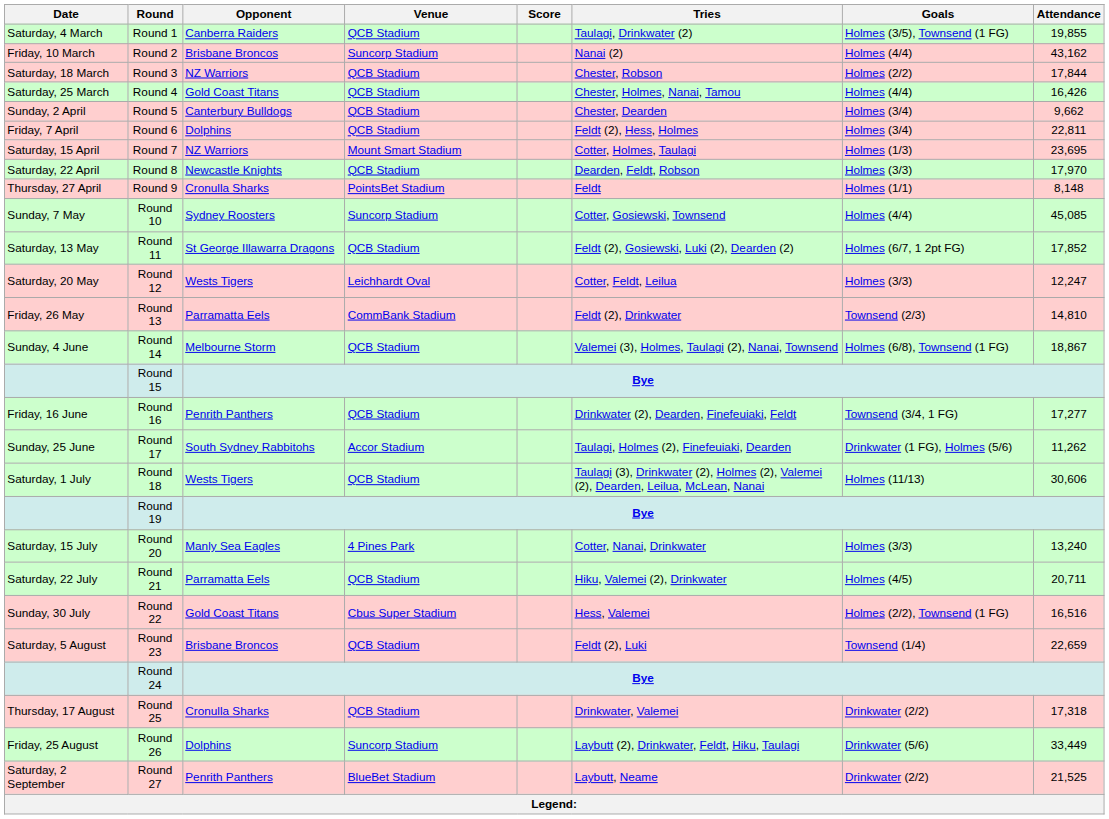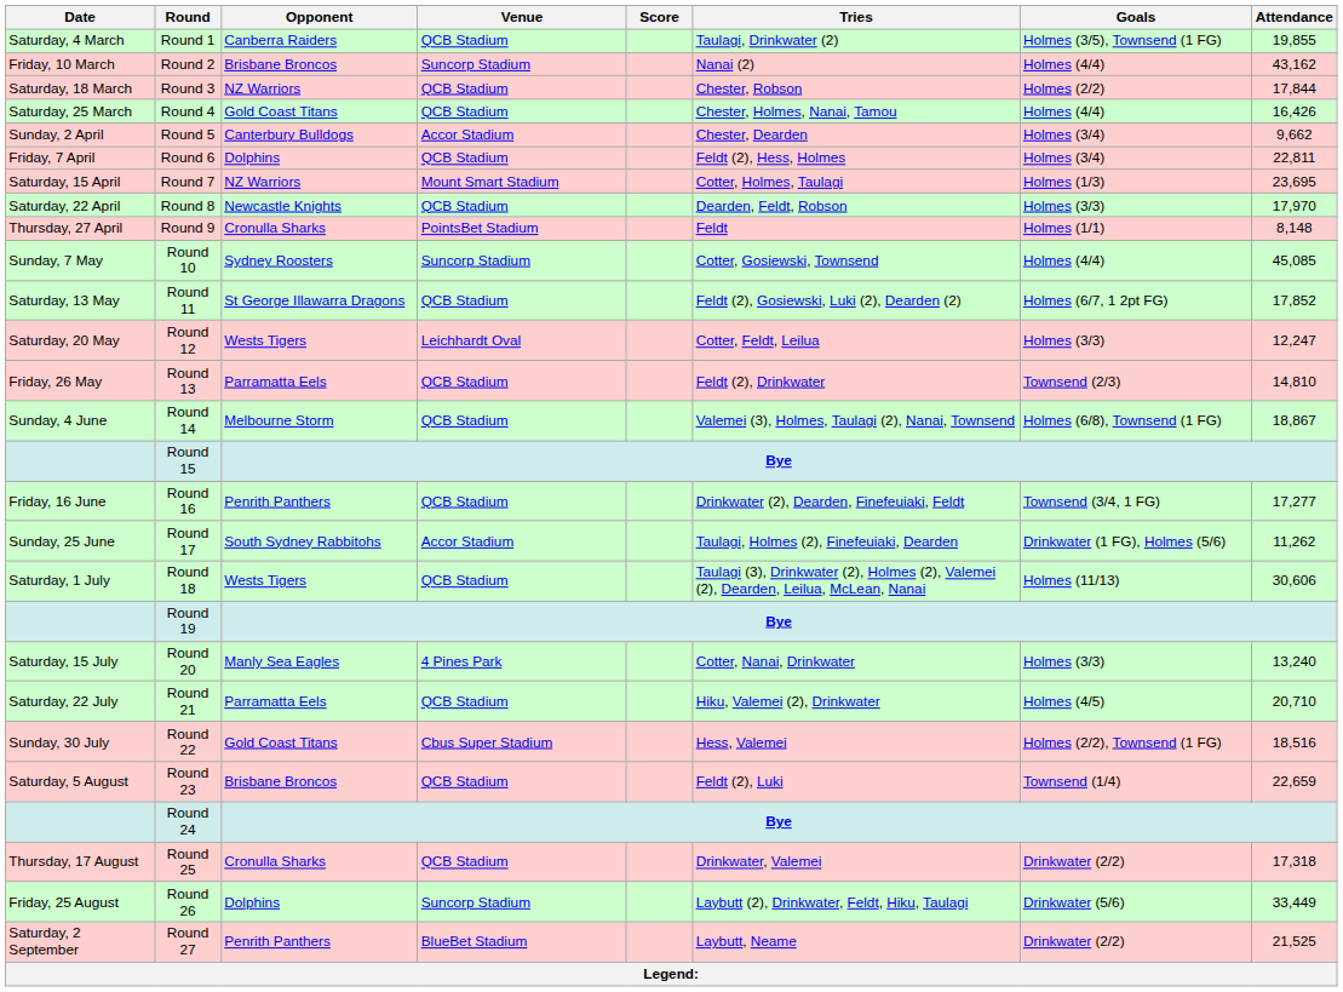Round 5 | Venue: QCB Stadium -> Accor Stadium
Round 13 | Venue: CommBank Stadium -> QCB Stadium
Round 21 | Attendance: 20,711 -> 20,710
Round 22 | Attendance: 16,516 -> 18,516
